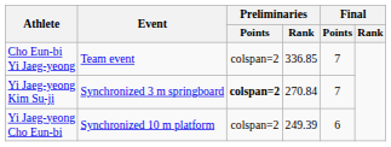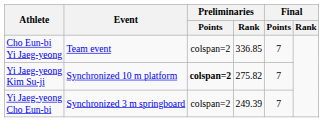Yi Jaeg-yeong Kim Su-ji | Event: Synchronized 3 m springboard -> Synchronized 10 m platform
Yi Jaeg-yeong Kim Su-ji | Preliminaries / Rank: 270.84 -> 275.82
Yi Jaeg-yeong Cho Eun-bi | Event: Synchronized 10 m platform -> Synchronized 3 m springboard
Yi Jaeg-yeong Cho Eun-bi | Final / Points: 6 -> 7
